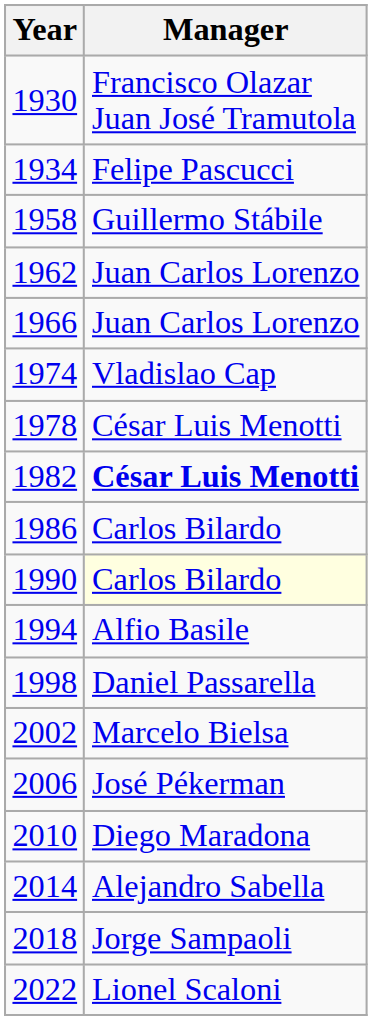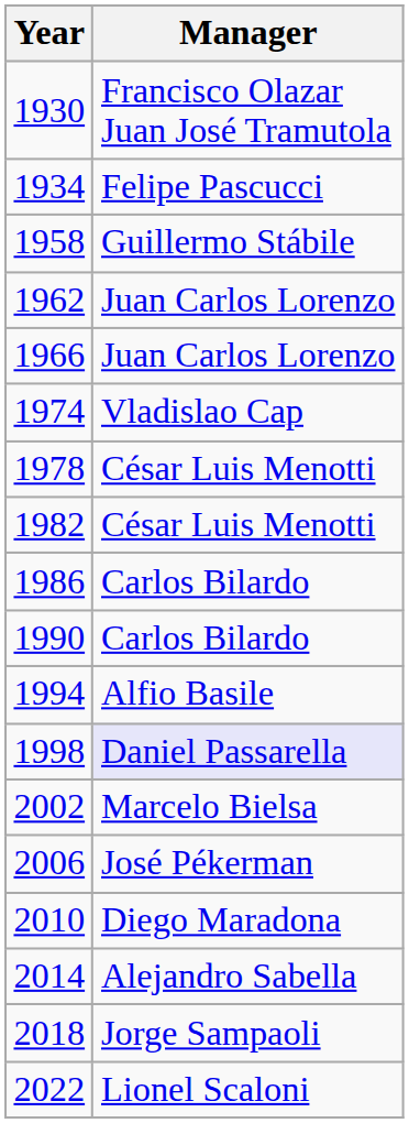1982 | Manager: bold -> normal
1990 | Manager: lightyellow background -> no background
1998 | Manager: no background -> lavender background
